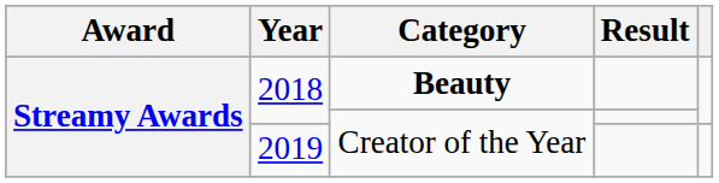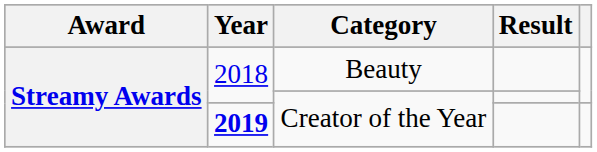2018 / Beauty | Category: bold -> normal
2019 | Year: normal -> bold
